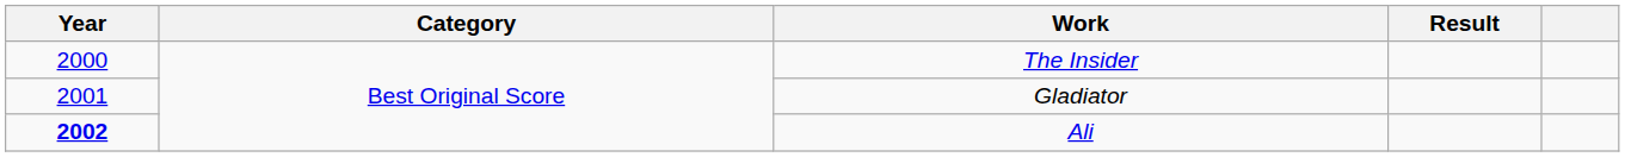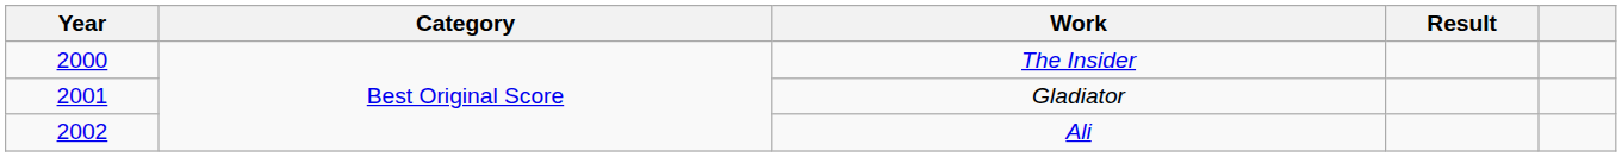Ali | Year: bold -> normal
